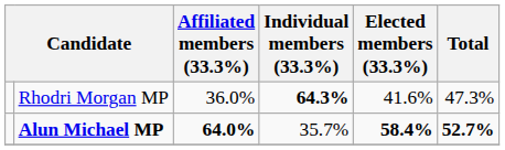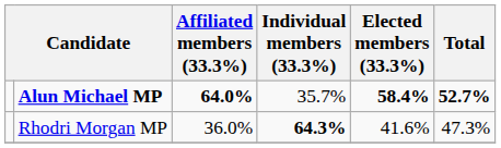rows swapped: Alun Michael MP <-> Rhodri Morgan MP
